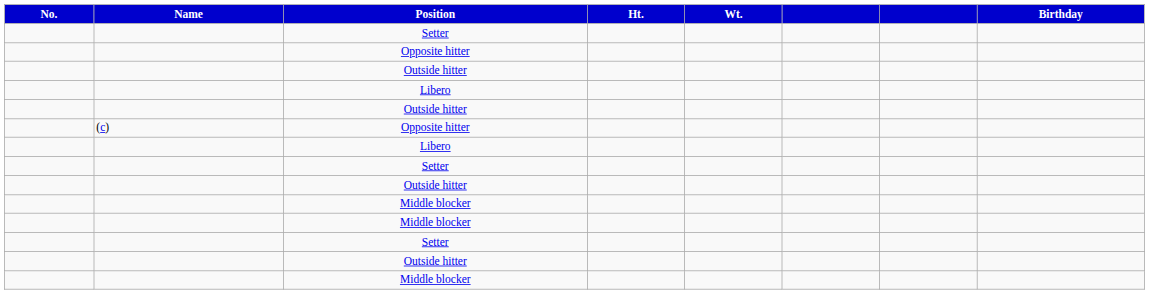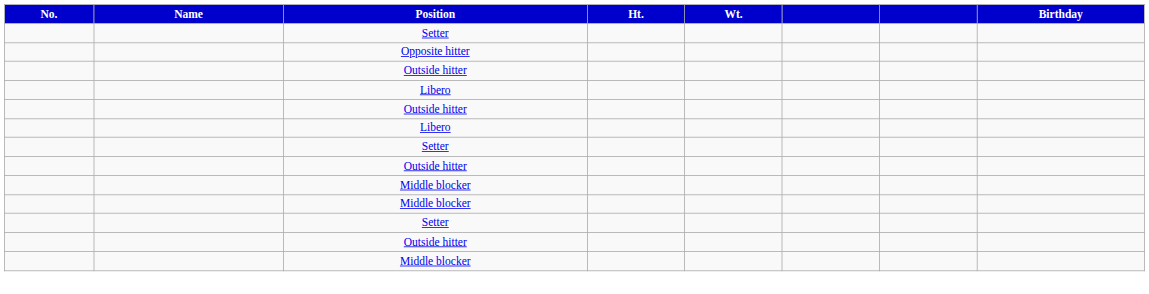- row: (c) | Opposite hitter
